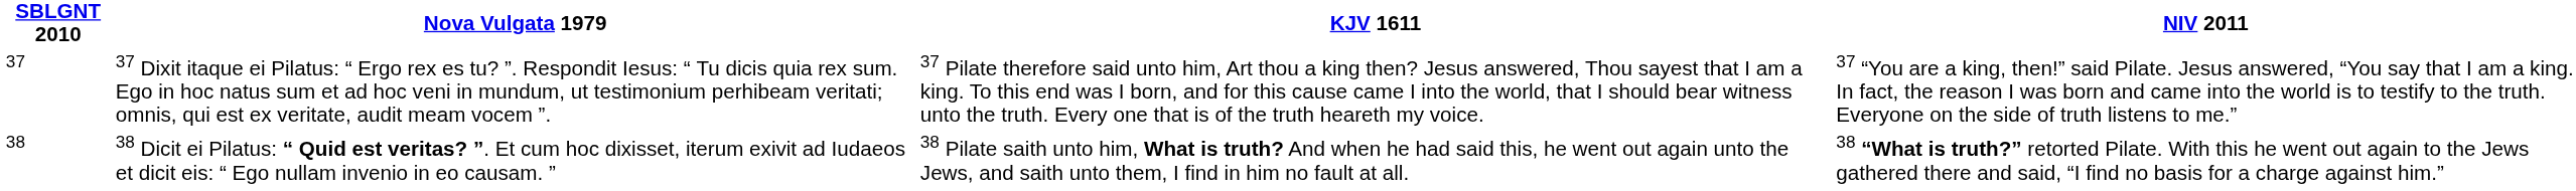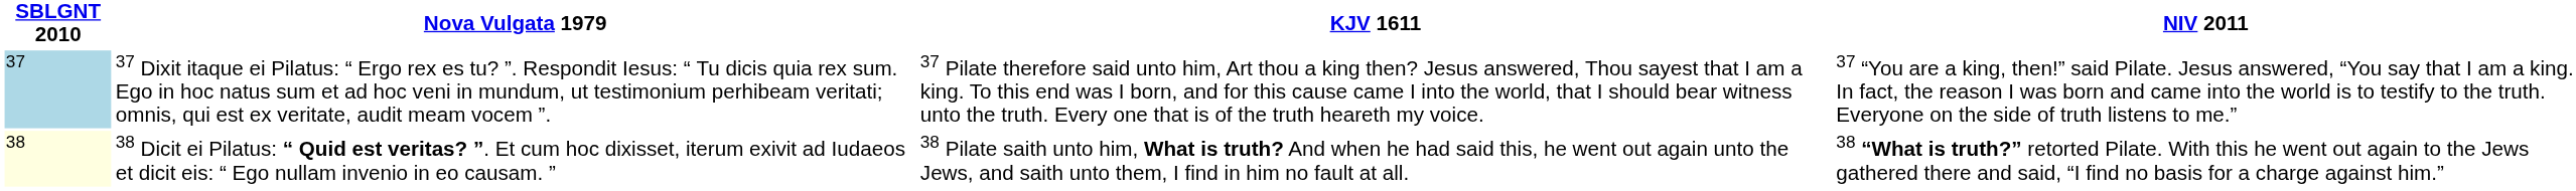row 2 | SBLGNT 2010: no background -> lightblue background
row 3 | SBLGNT 2010: no background -> lightyellow background
